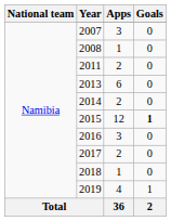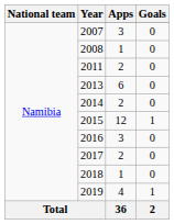2015 | Goals: bold -> normal
